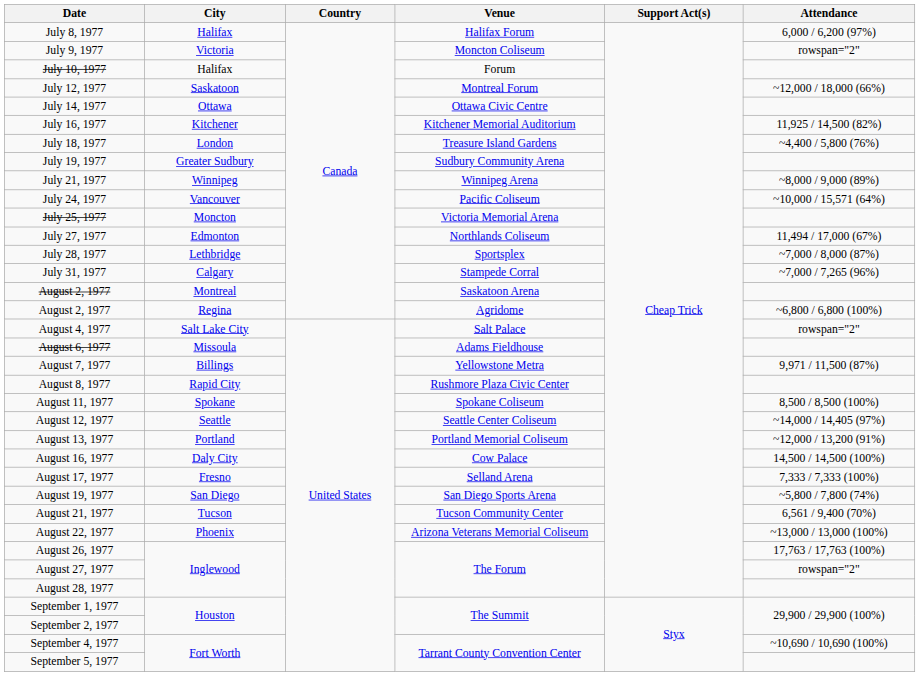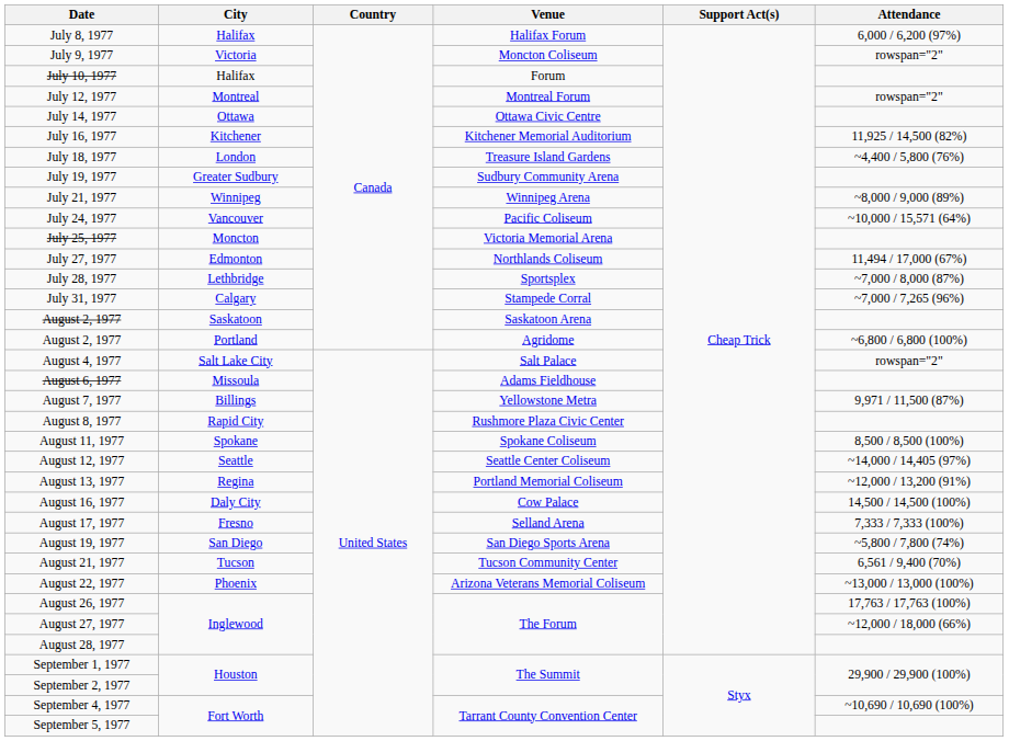July 12, 1977 | City: Saskatoon -> Montreal
July 12, 1977 | Attendance: ~12,000 / 18,000 (66%) -> rowspan="2"
August 2, 1977 / Saskatoon Arena | City: Montreal -> Saskatoon
August 2, 1977 / Agridome | City: Regina -> Portland
August 13, 1977 | City: Portland -> Regina
August 27, 1977 | Attendance: rowspan="2" -> ~12,000 / 18,000 (66%)
